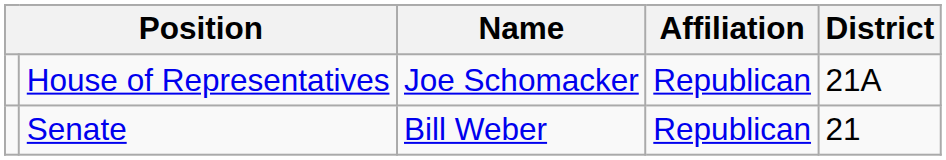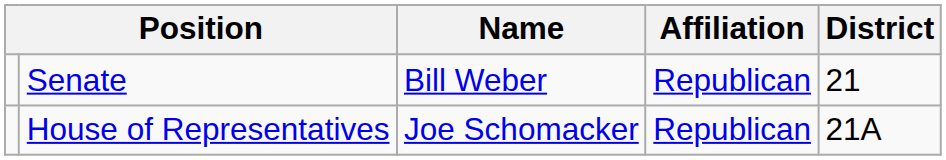rows swapped: Senate <-> House of Representatives
